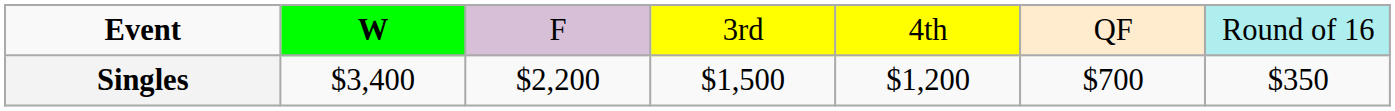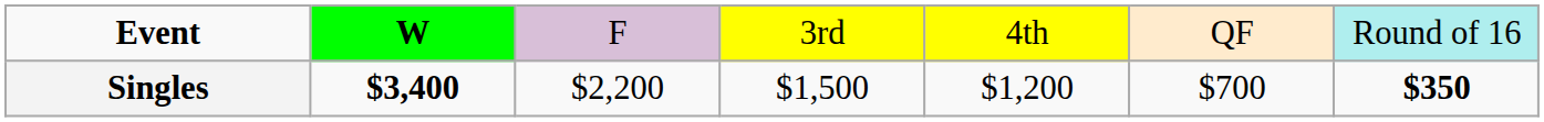Singles | column 2: normal -> bold
Singles | column 7: normal -> bold
